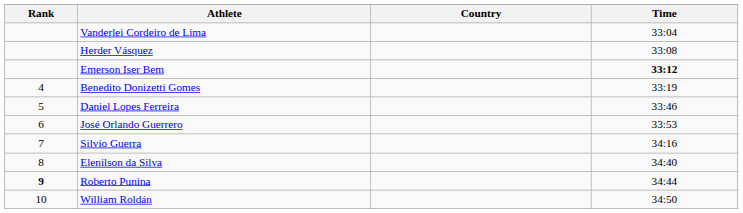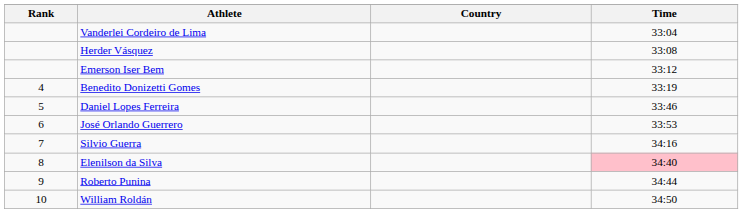Emerson Iser Bem | Time: bold -> normal
Elenilson da Silva | Time: no background -> pink background
Roberto Punina | Rank: bold -> normal
